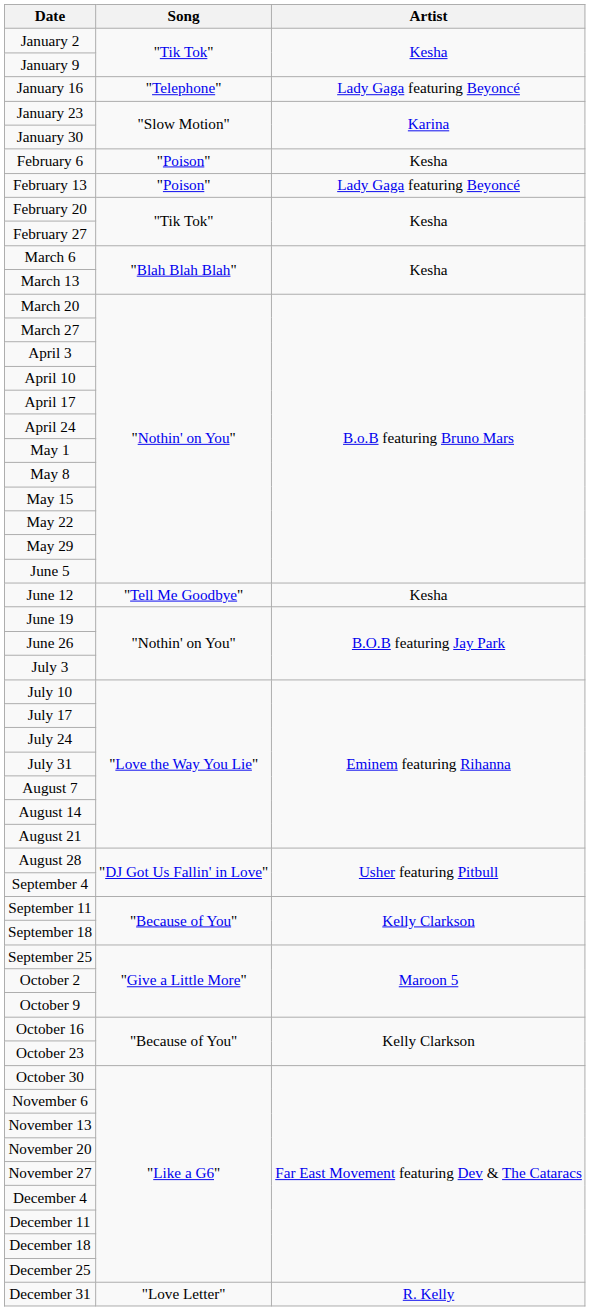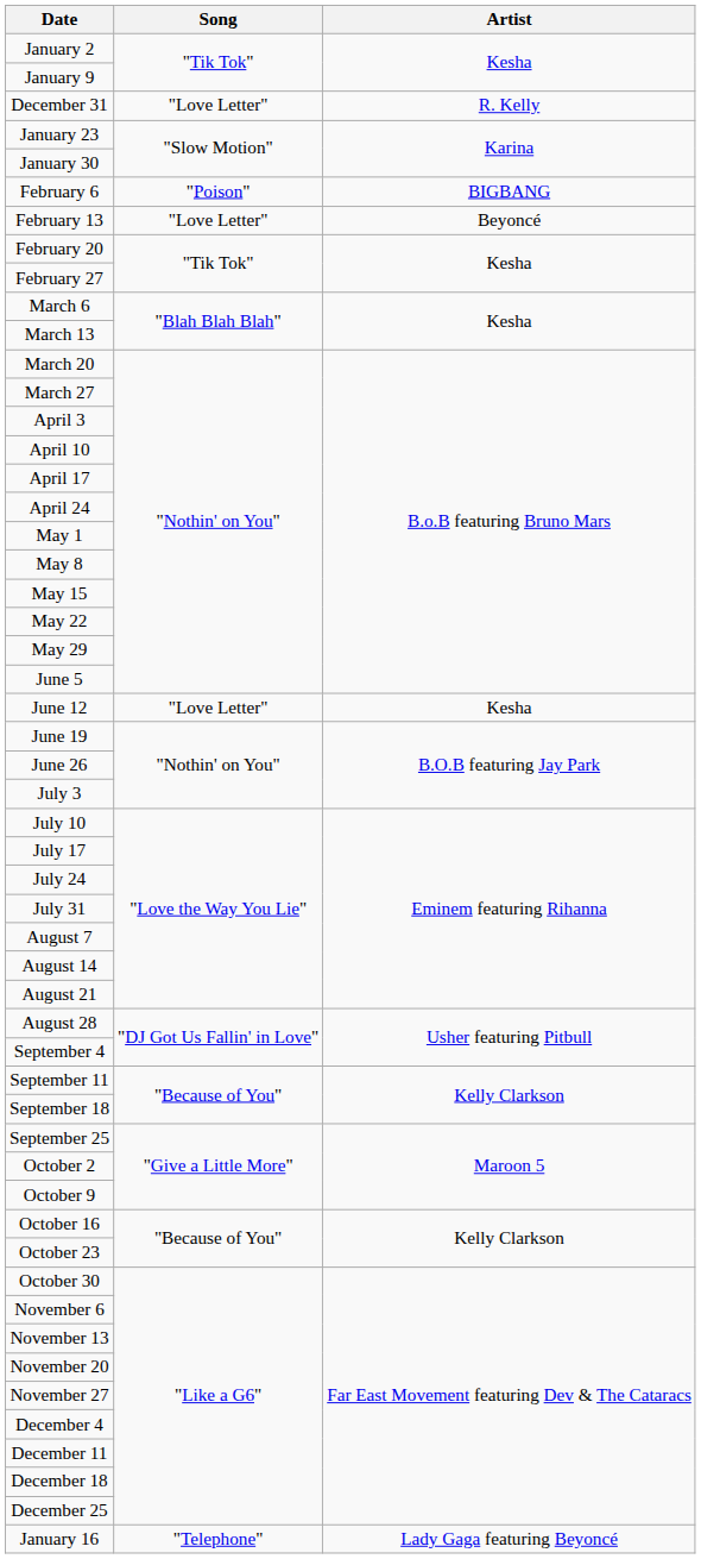rows swapped: January 16 <-> December 31
February 6 | Artist: Kesha -> BIGBANG
February 13 | Song: "Poison" -> "Love Letter"
February 13 | Artist: Lady Gaga featuring Beyoncé -> Beyoncé
June 12 | Song: "Tell Me Goodbye" -> "Love Letter"
